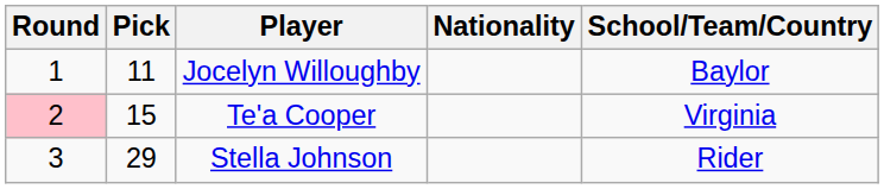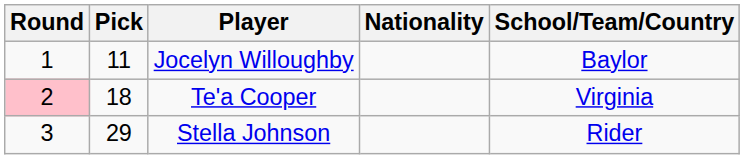Te'a Cooper | Pick: 15 -> 18
